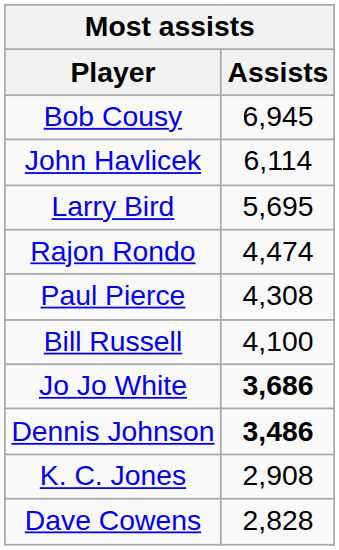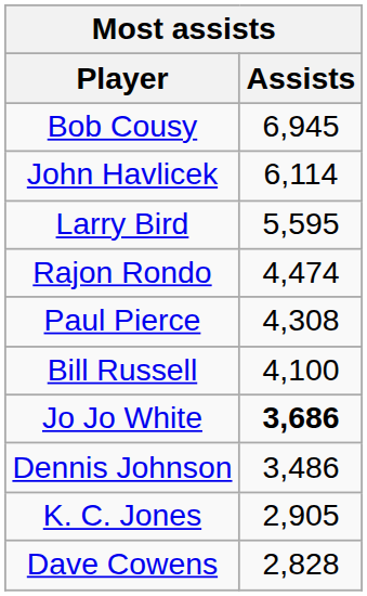Larry Bird | Assists: 5,695 -> 5,595
Dennis Johnson | Assists: bold -> normal
K. C. Jones | Assists: 2,908 -> 2,905
